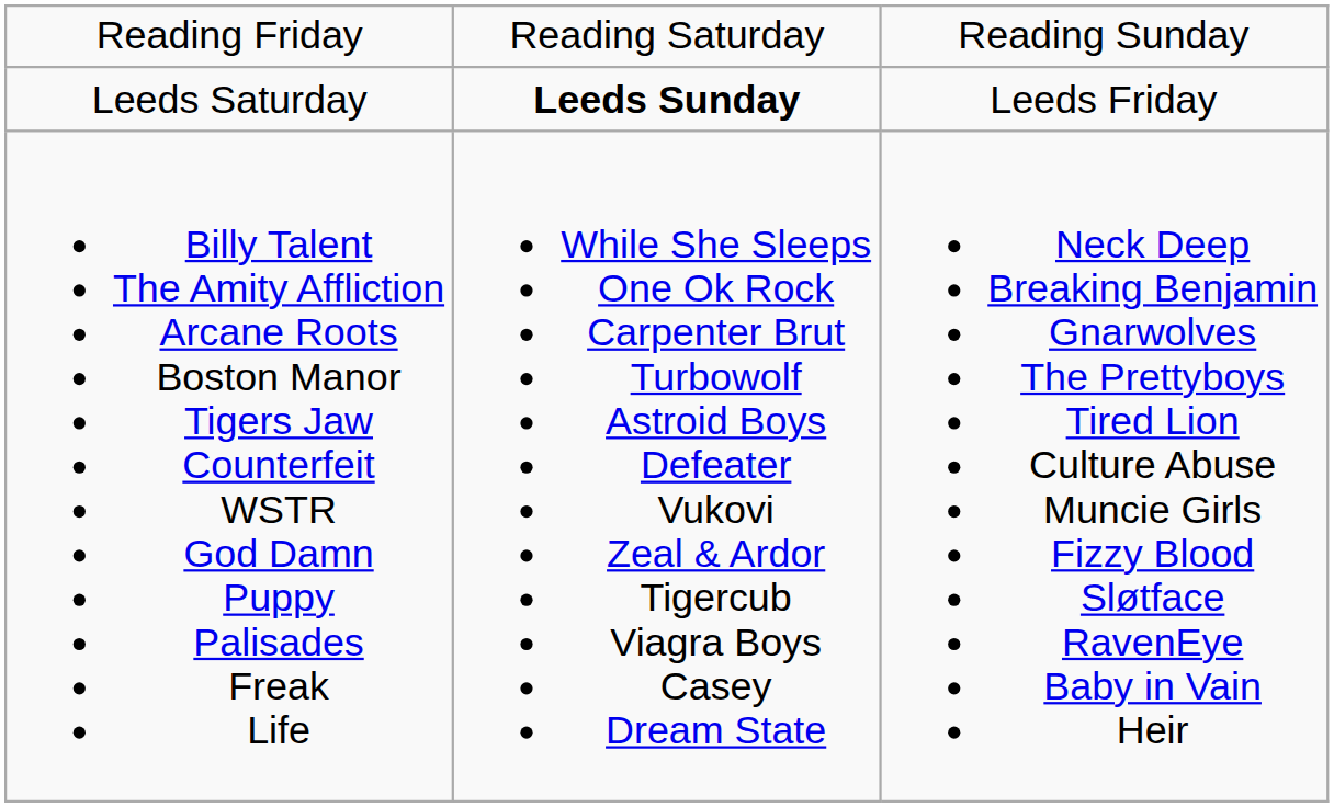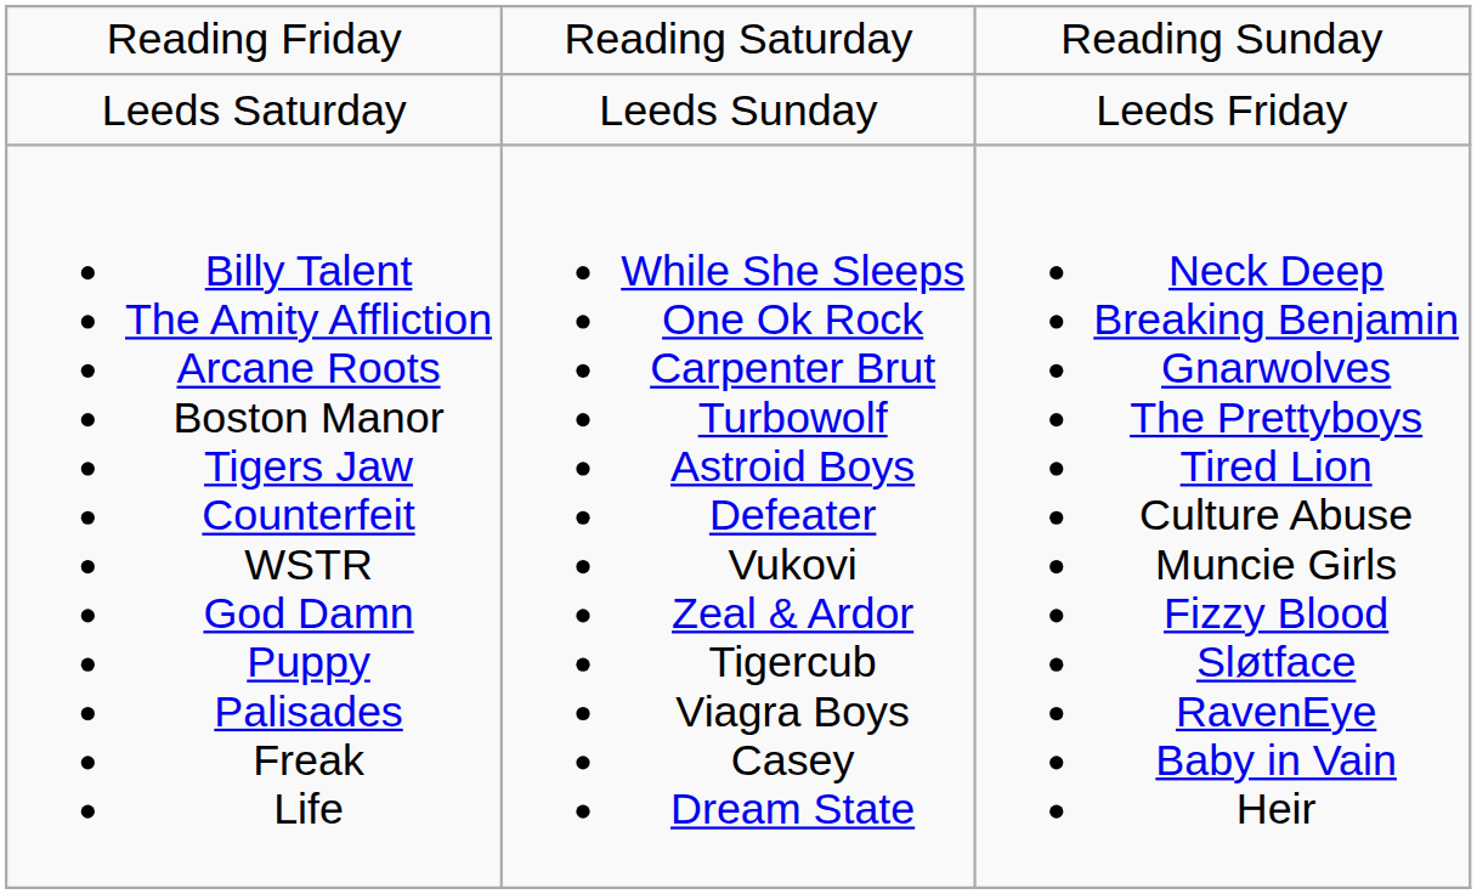Leeds Saturday | column 2: bold -> normal
